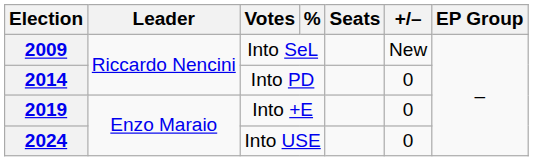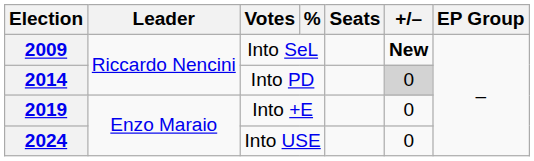2009 | +/–: normal -> bold
2014 | +/–: no background -> lightgrey background
